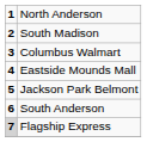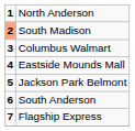South Madison | column 1: no background -> lightsalmon background
Flagship Express | column 1: lightgrey background -> no background
